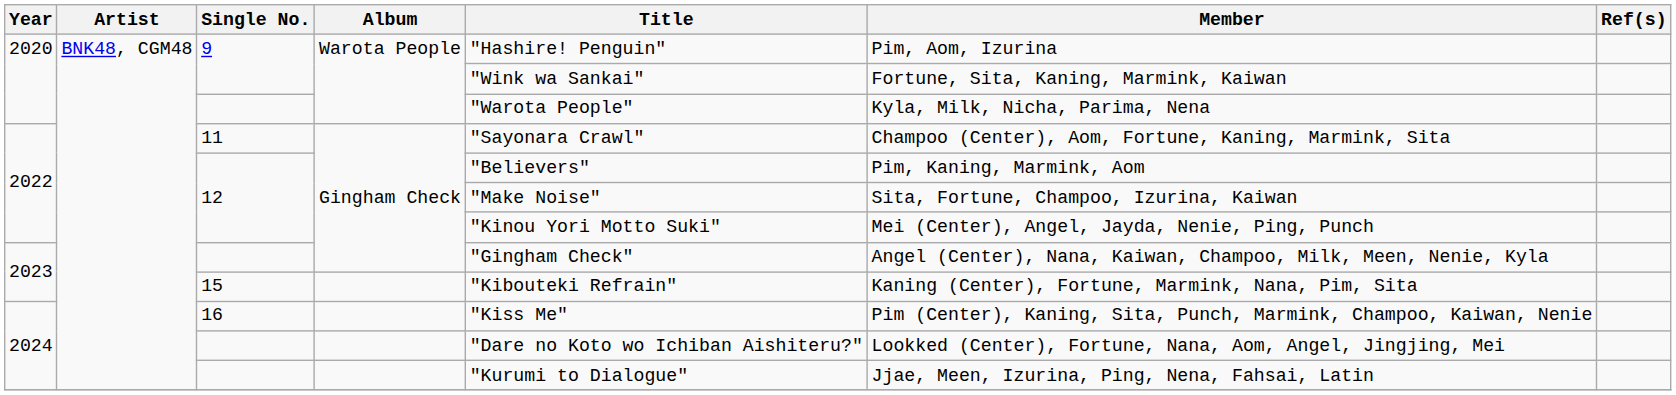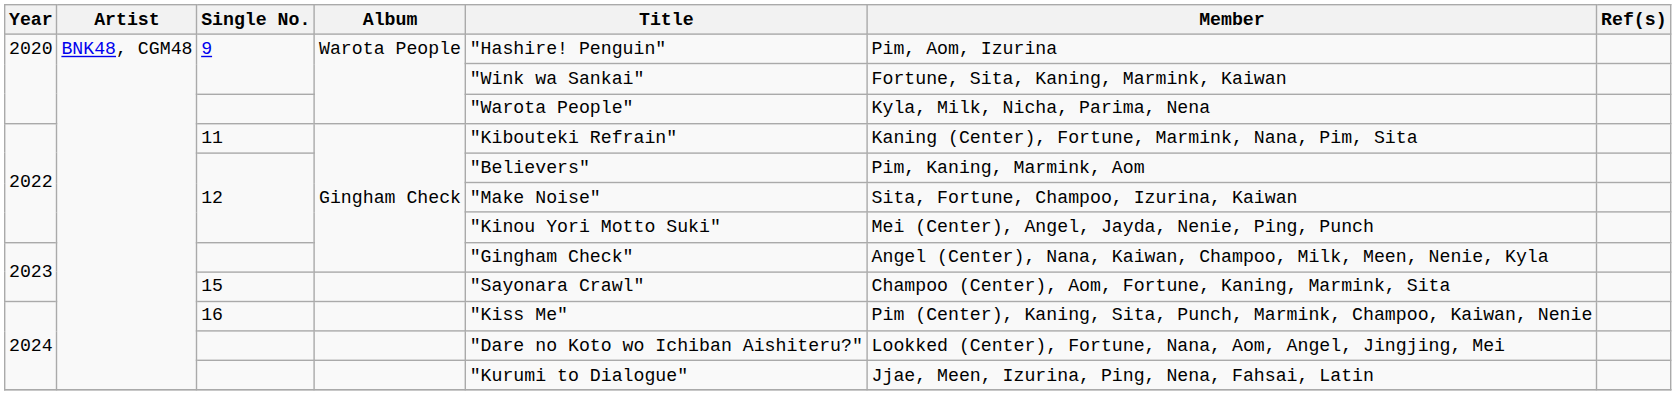11 | Title: "Sayonara Crawl" -> "Kibouteki Refrain"
11 | Member: Champoo (Center), Aom, Fortune, Kaning, Marmink, Sita -> Kaning (Center), Fortune, Marmink, Nana, Pim, Sita
15 | Title: "Kibouteki Refrain" -> "Sayonara Crawl"
15 | Member: Kaning (Center), Fortune, Marmink, Nana, Pim, Sita -> Champoo (Center), Aom, Fortune, Kaning, Marmink, Sita
